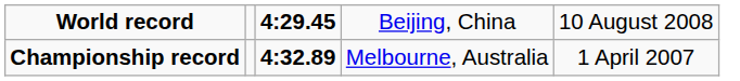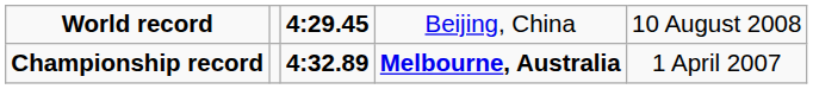Championship record | column 4: normal -> bold
